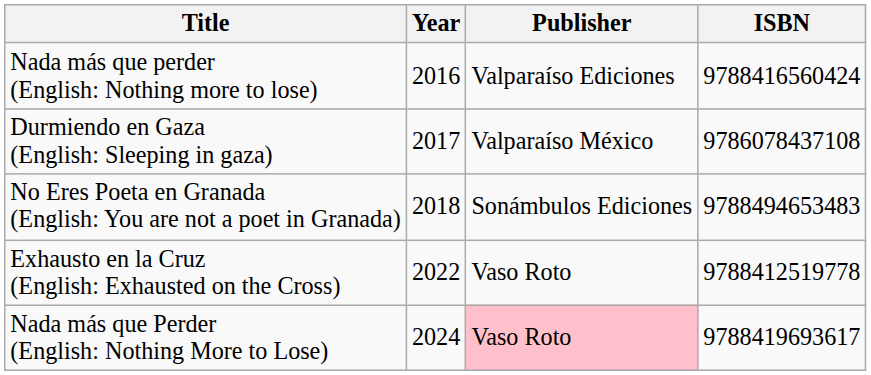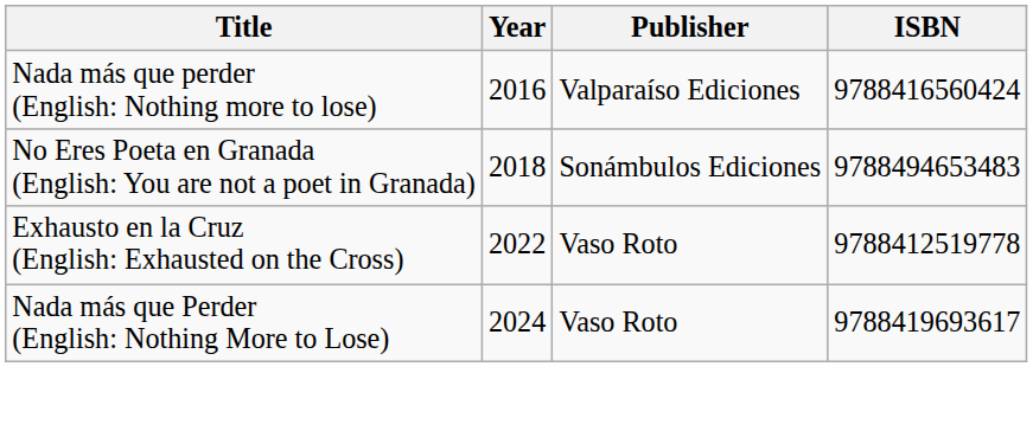- row: Durmiendo en Gaza (English: Sleeping in gaza) | 2017 | Valparaíso México | 9786078437108
Nada más que Perder (English: Nothing More to Lose) | Publisher: pink background -> no background
